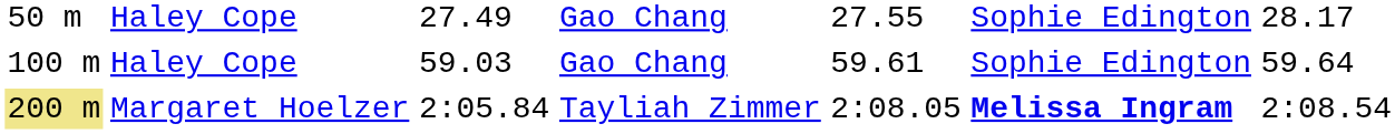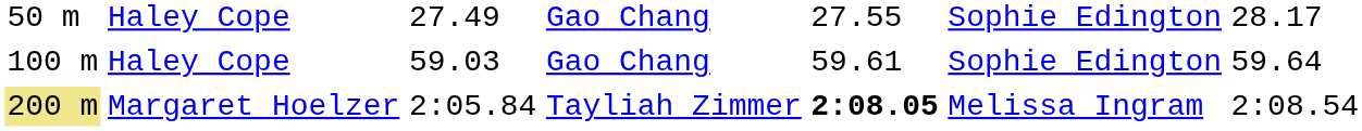Margaret Hoelzer | column 5: normal -> bold
Margaret Hoelzer | column 6: bold -> normal
